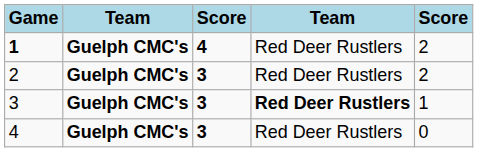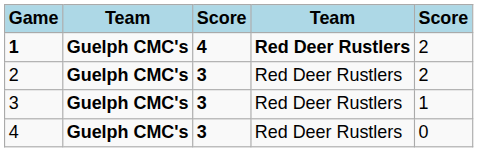row 2 | column 4: normal -> bold
row 4 | column 4: bold -> normal
